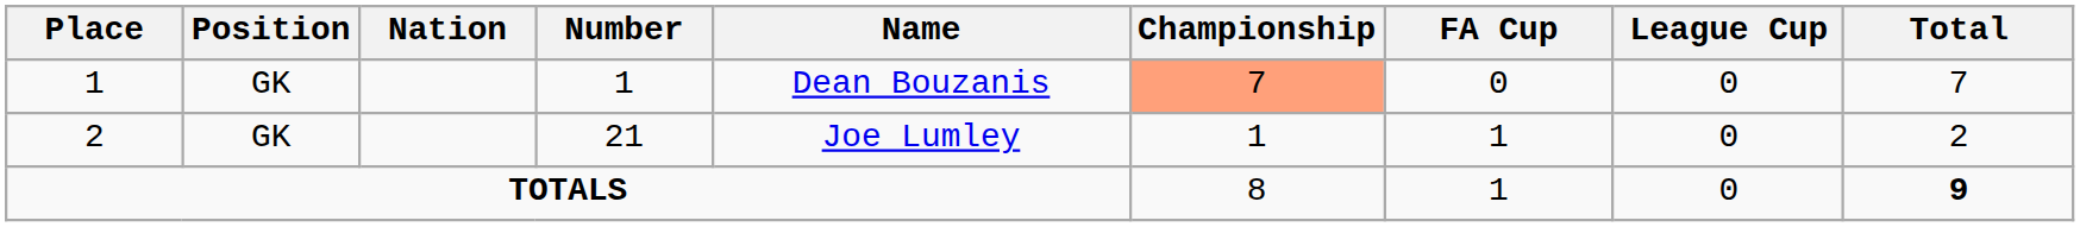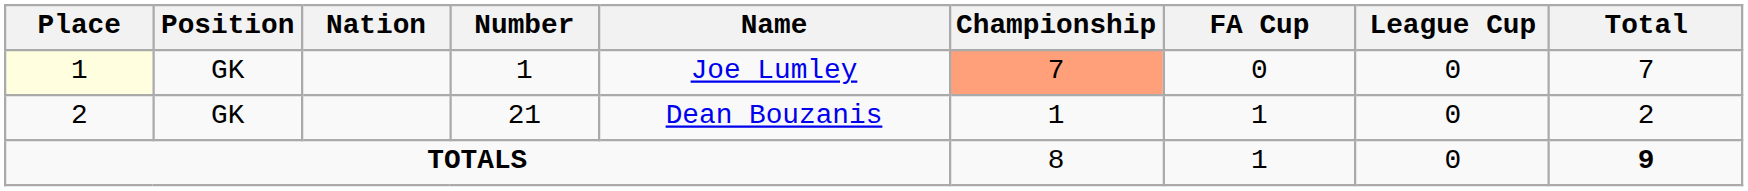row 2 | Place: no background -> lightyellow background
row 2 | Name: Dean Bouzanis -> Joe Lumley
row 3 | Name: Joe Lumley -> Dean Bouzanis
